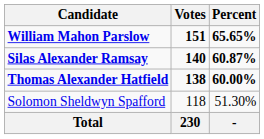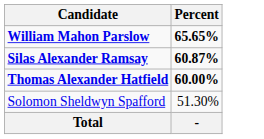- column: Votes | 151 | 140 | 138 | 118 | 230
